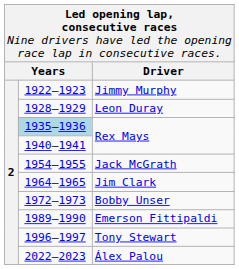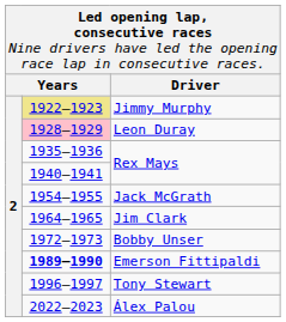Jimmy Murphy | column 2: no background -> khaki background
Leon Duray | column 2: no background -> pink background
1935—1936 / Rex Mays | column 2: lightblue background -> no background
Emerson Fittipaldi | column 2: normal -> bold
